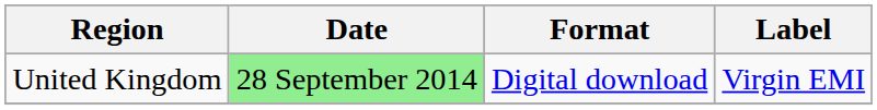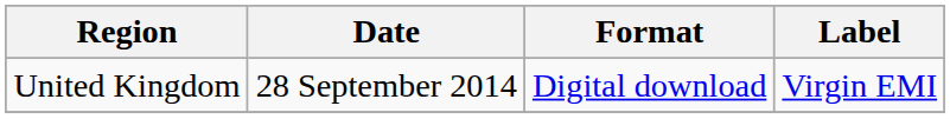United Kingdom | Date: lightgreen background -> no background
